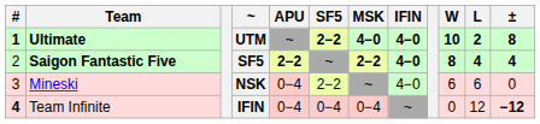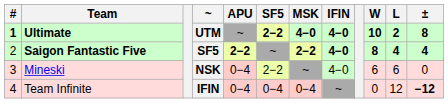Team Infinite | #: bold -> normal
